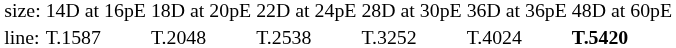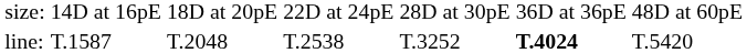line: | column 6: normal -> bold
line: | column 7: bold -> normal
